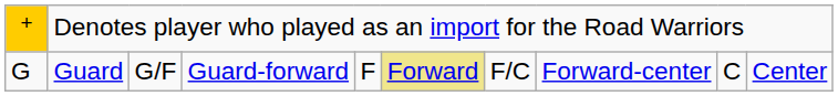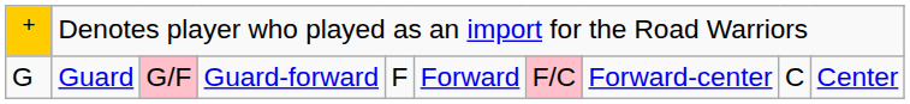Guard | column 3: no background -> pink background
Guard | column 6: khaki background -> no background
Guard | column 7: no background -> pink background
